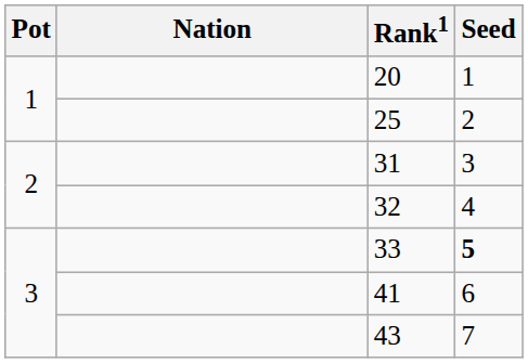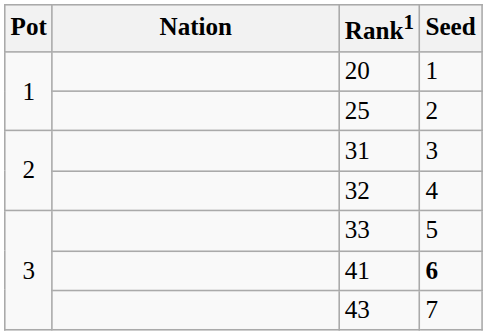33 | Seed: bold -> normal
41 | Seed: normal -> bold
